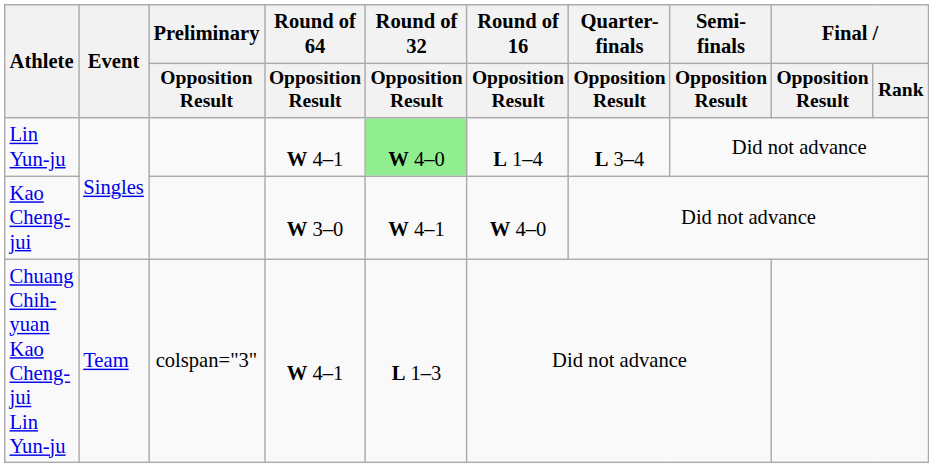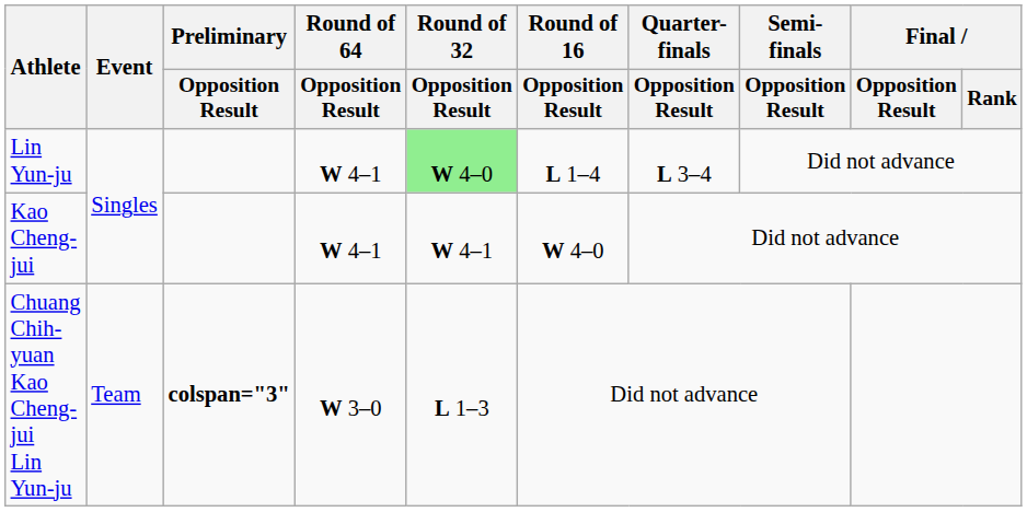Kao Cheng-jui | Round of 64 / Opposition Result: W 3–0 -> W 4–1
Chuang Chih-yuan Kao Cheng-jui Lin Yun-ju | Preliminary / Opposition Result: normal -> bold
Chuang Chih-yuan Kao Cheng-jui Lin Yun-ju | Round of 64 / Opposition Result: W 4–1 -> W 3–0
